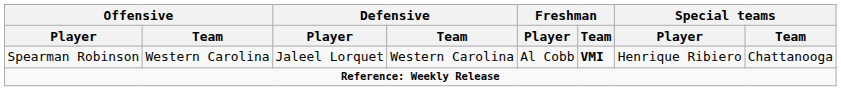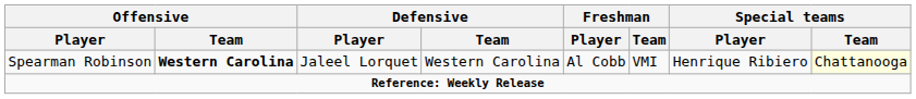Spearman Robinson | Offensive / Team: normal -> bold
Spearman Robinson | Freshman / Team: bold -> normal
Spearman Robinson | Special teams / Team: no background -> lightyellow background
